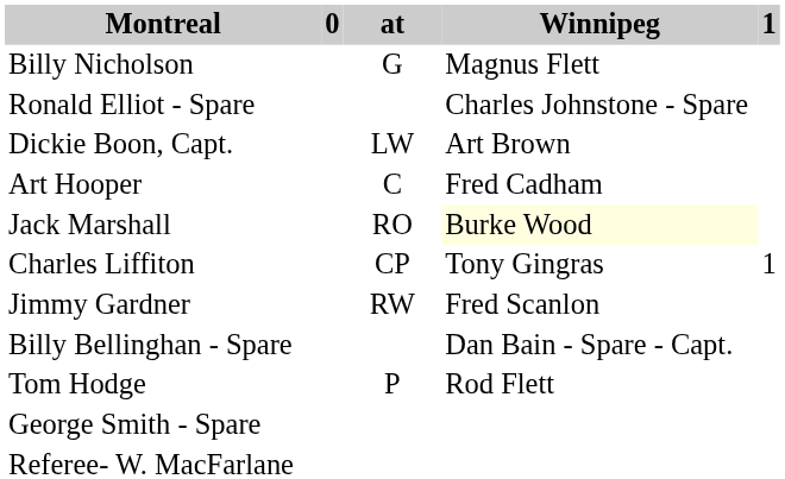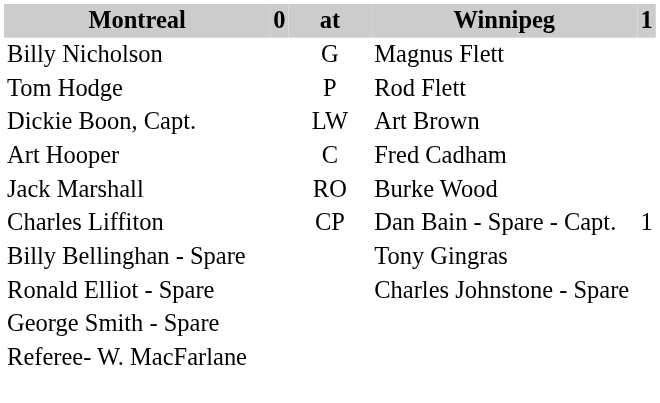rows swapped: Tom Hodge <-> Ronald Elliot - Spare
Jack Marshall | Winnipeg: lightyellow background -> no background
Charles Liffiton | Winnipeg: Tony Gingras -> Dan Bain - Spare - Capt.
- row: Jimmy Gardner | RW | Fred Scanlon
Billy Bellinghan - Spare | Winnipeg: Dan Bain - Spare - Capt. -> Tony Gingras
